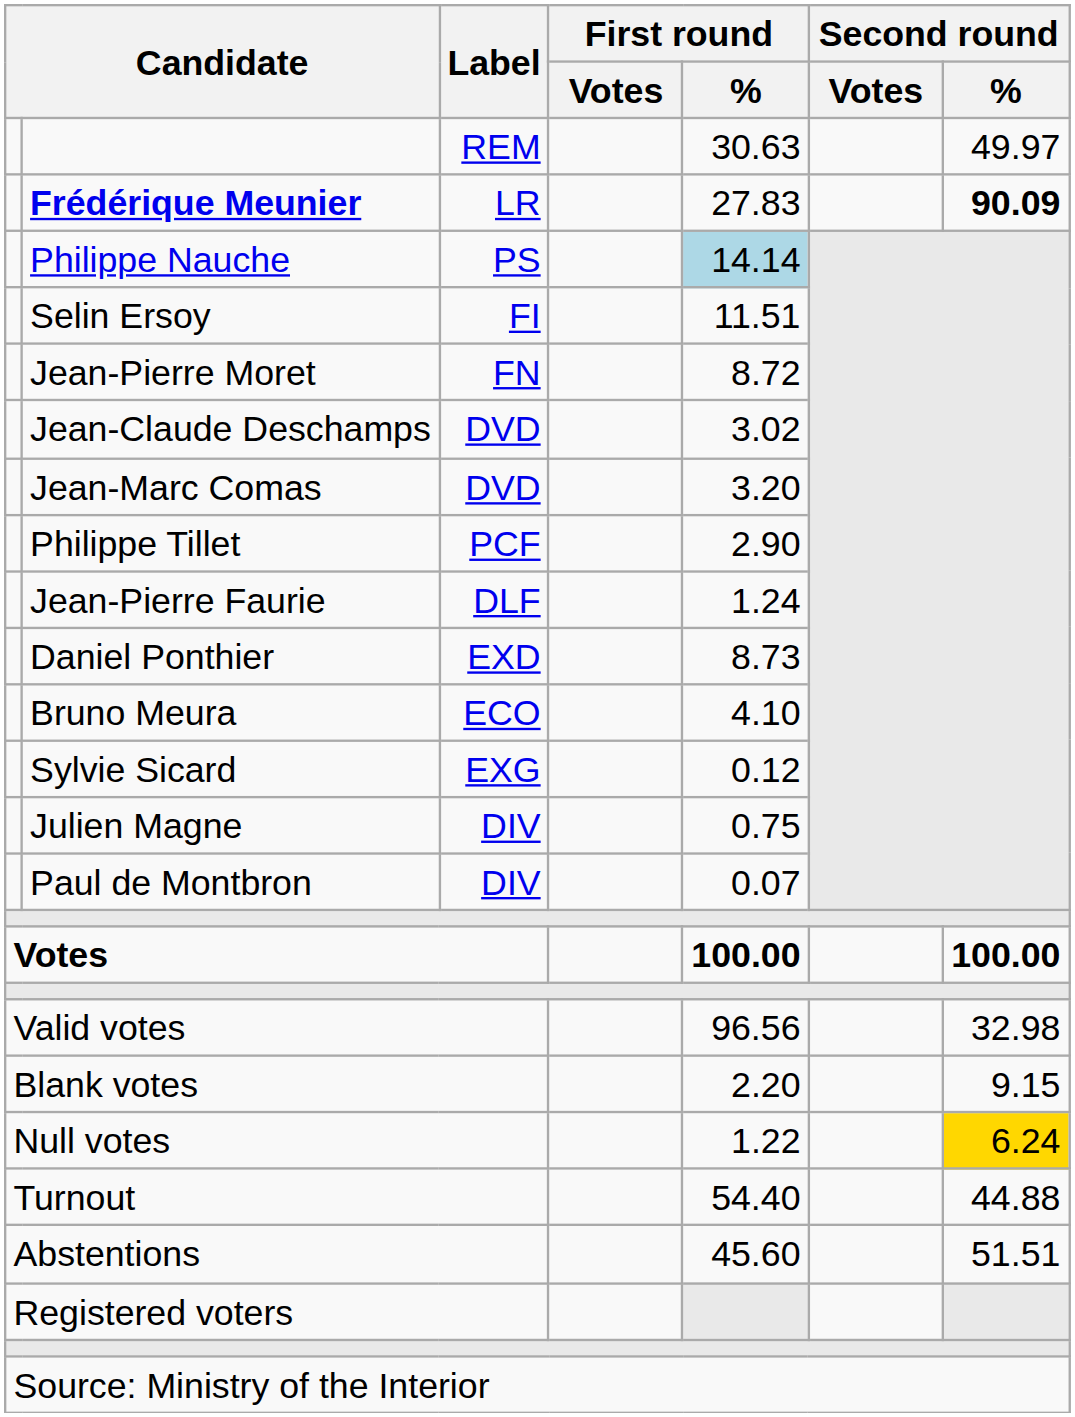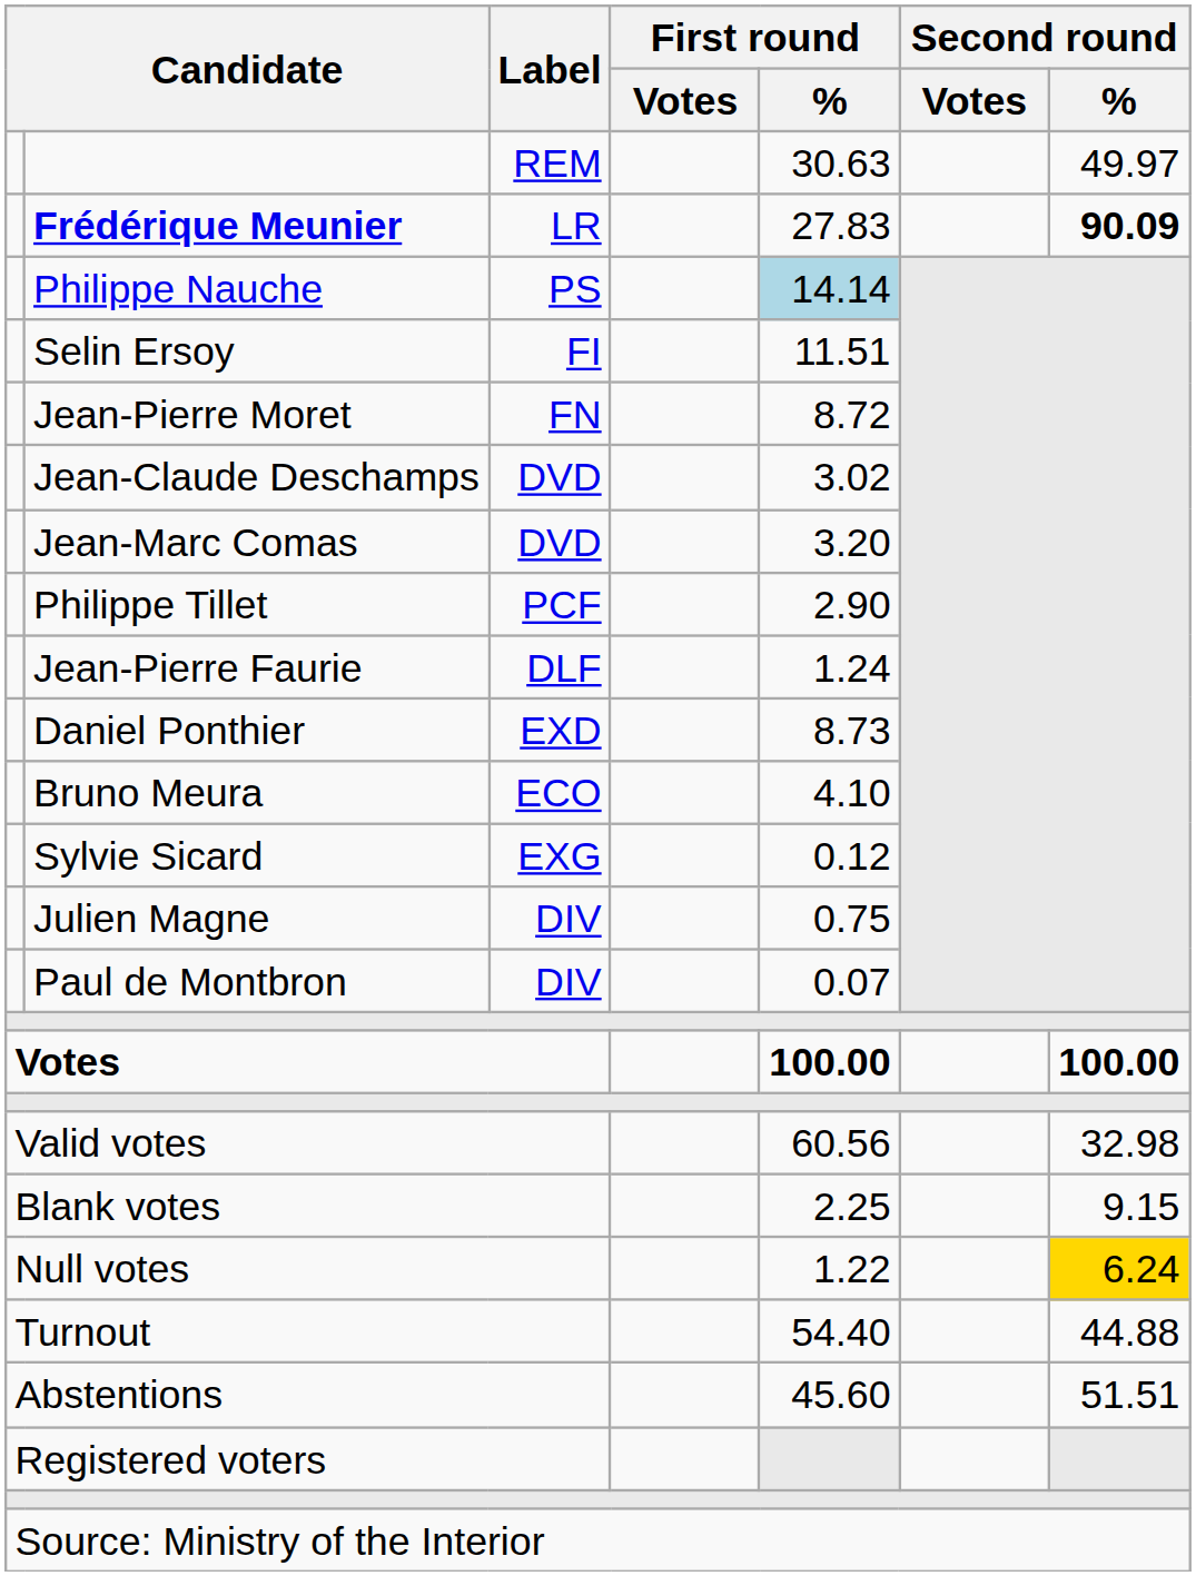Valid votes | First round / %: 96.56 -> 60.56
Blank votes | First round / %: 2.20 -> 2.25
